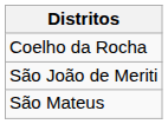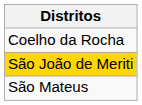row 3 | column 1: no background -> gold background
